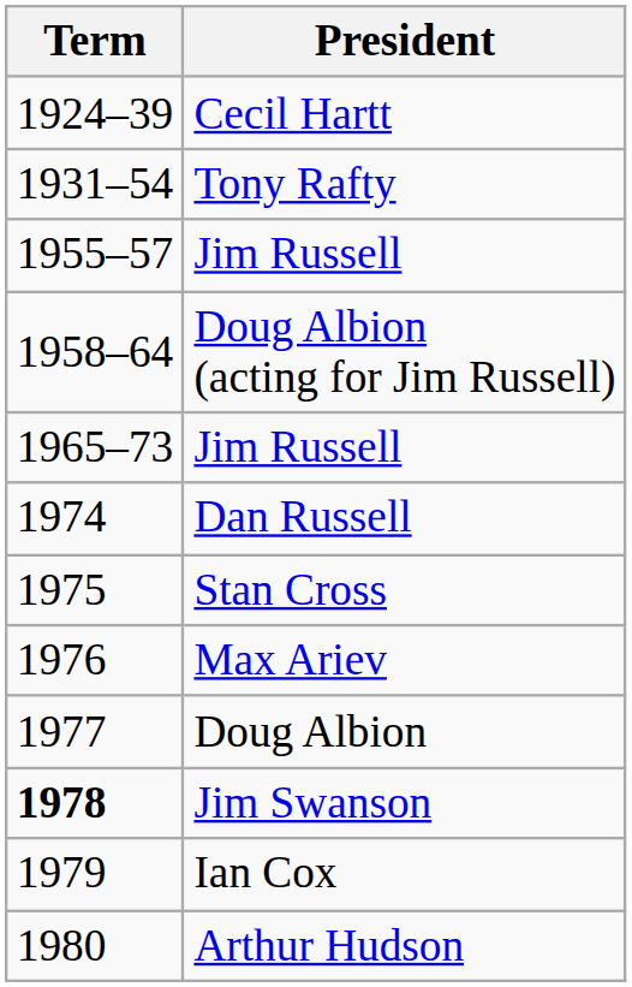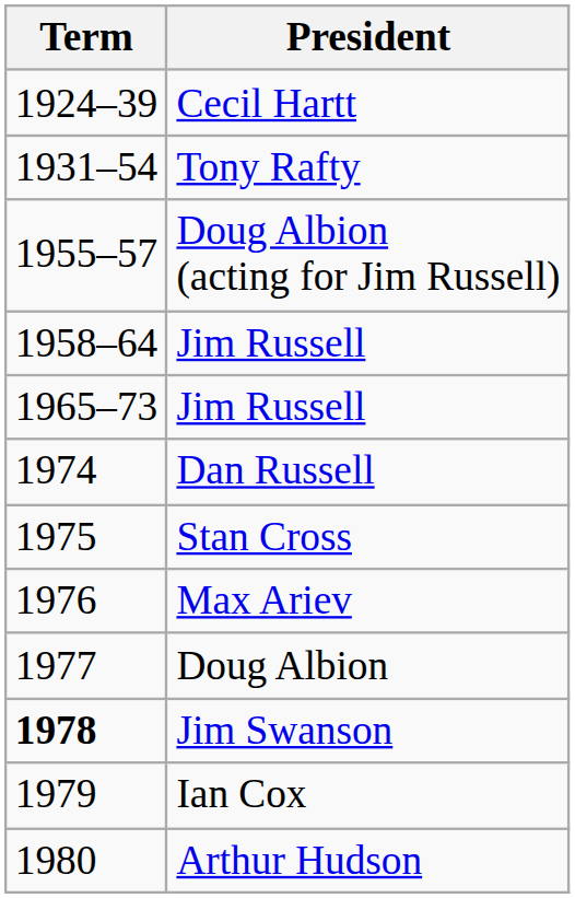row 4 | President: Jim Russell -> Doug Albion (acting for Jim Russell)
row 5 | President: Doug Albion (acting for Jim Russell) -> Jim Russell
